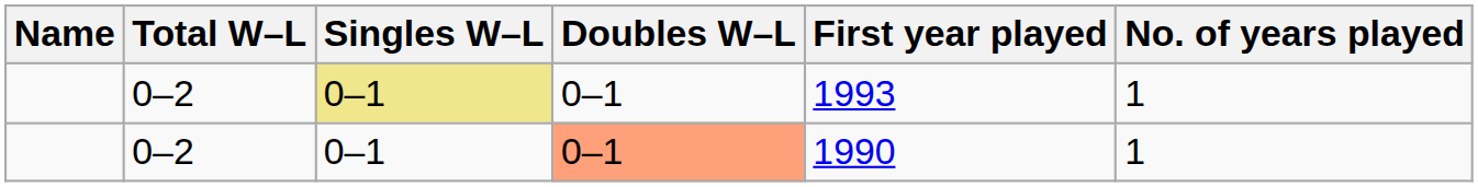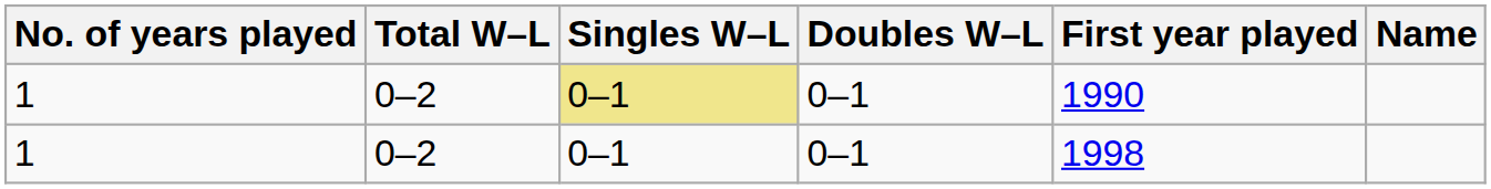columns swapped: Name <-> No. of years played
row 2 | First year played: 1993 -> 1990
row 3 | Doubles W–L: lightsalmon background -> no background
row 3 | First year played: 1990 -> 1998
